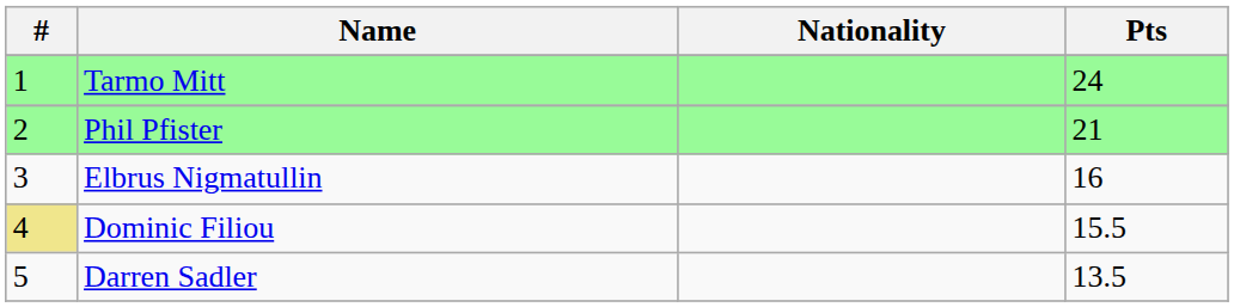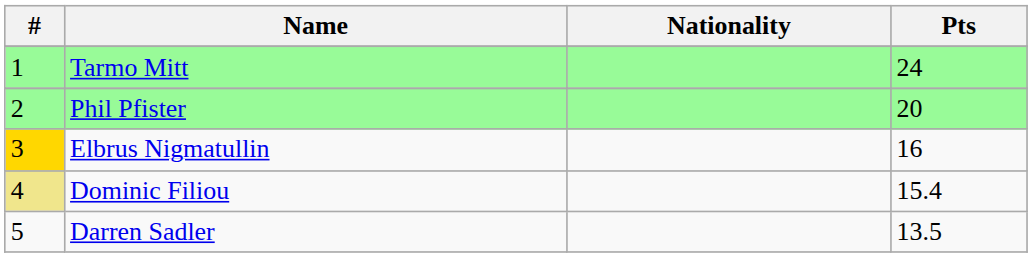Phil Pfister | Pts: 21 -> 20
Elbrus Nigmatullin | #: no background -> gold background
Dominic Filiou | Pts: 15.5 -> 15.4
